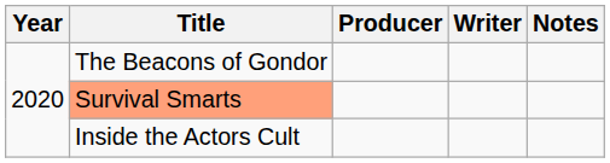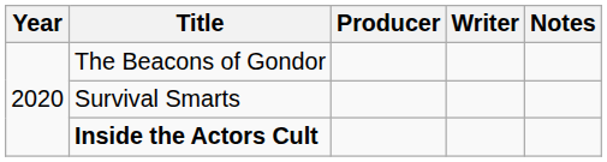Survival Smarts | Title: lightsalmon background -> no background
Inside the Actors Cult | Title: normal -> bold
